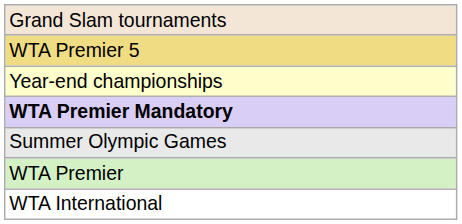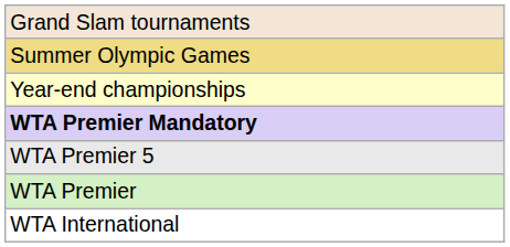row 2 | column 1: WTA Premier 5 -> Summer Olympic Games
row 5 | column 1: Summer Olympic Games -> WTA Premier 5
